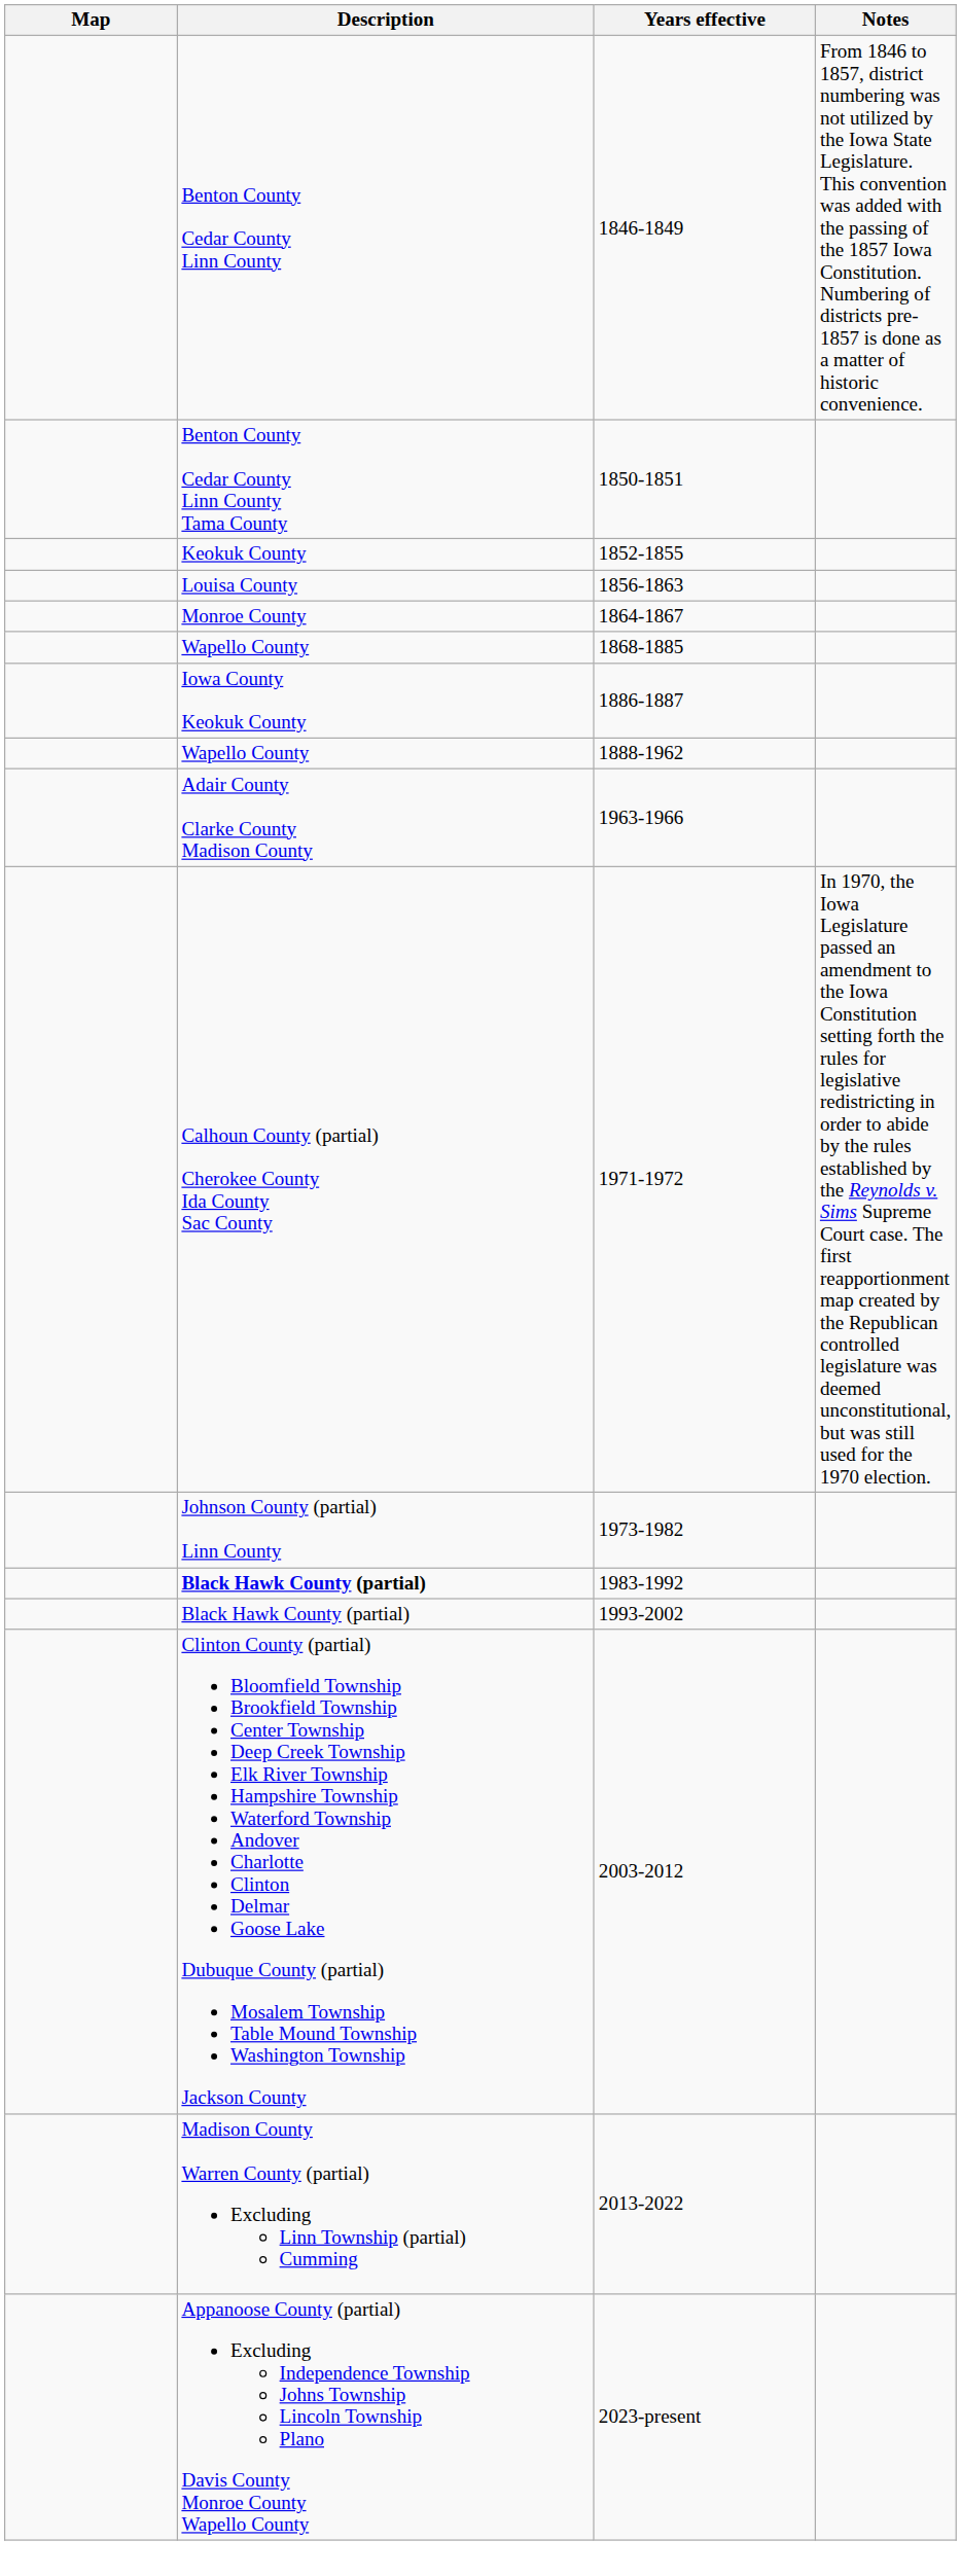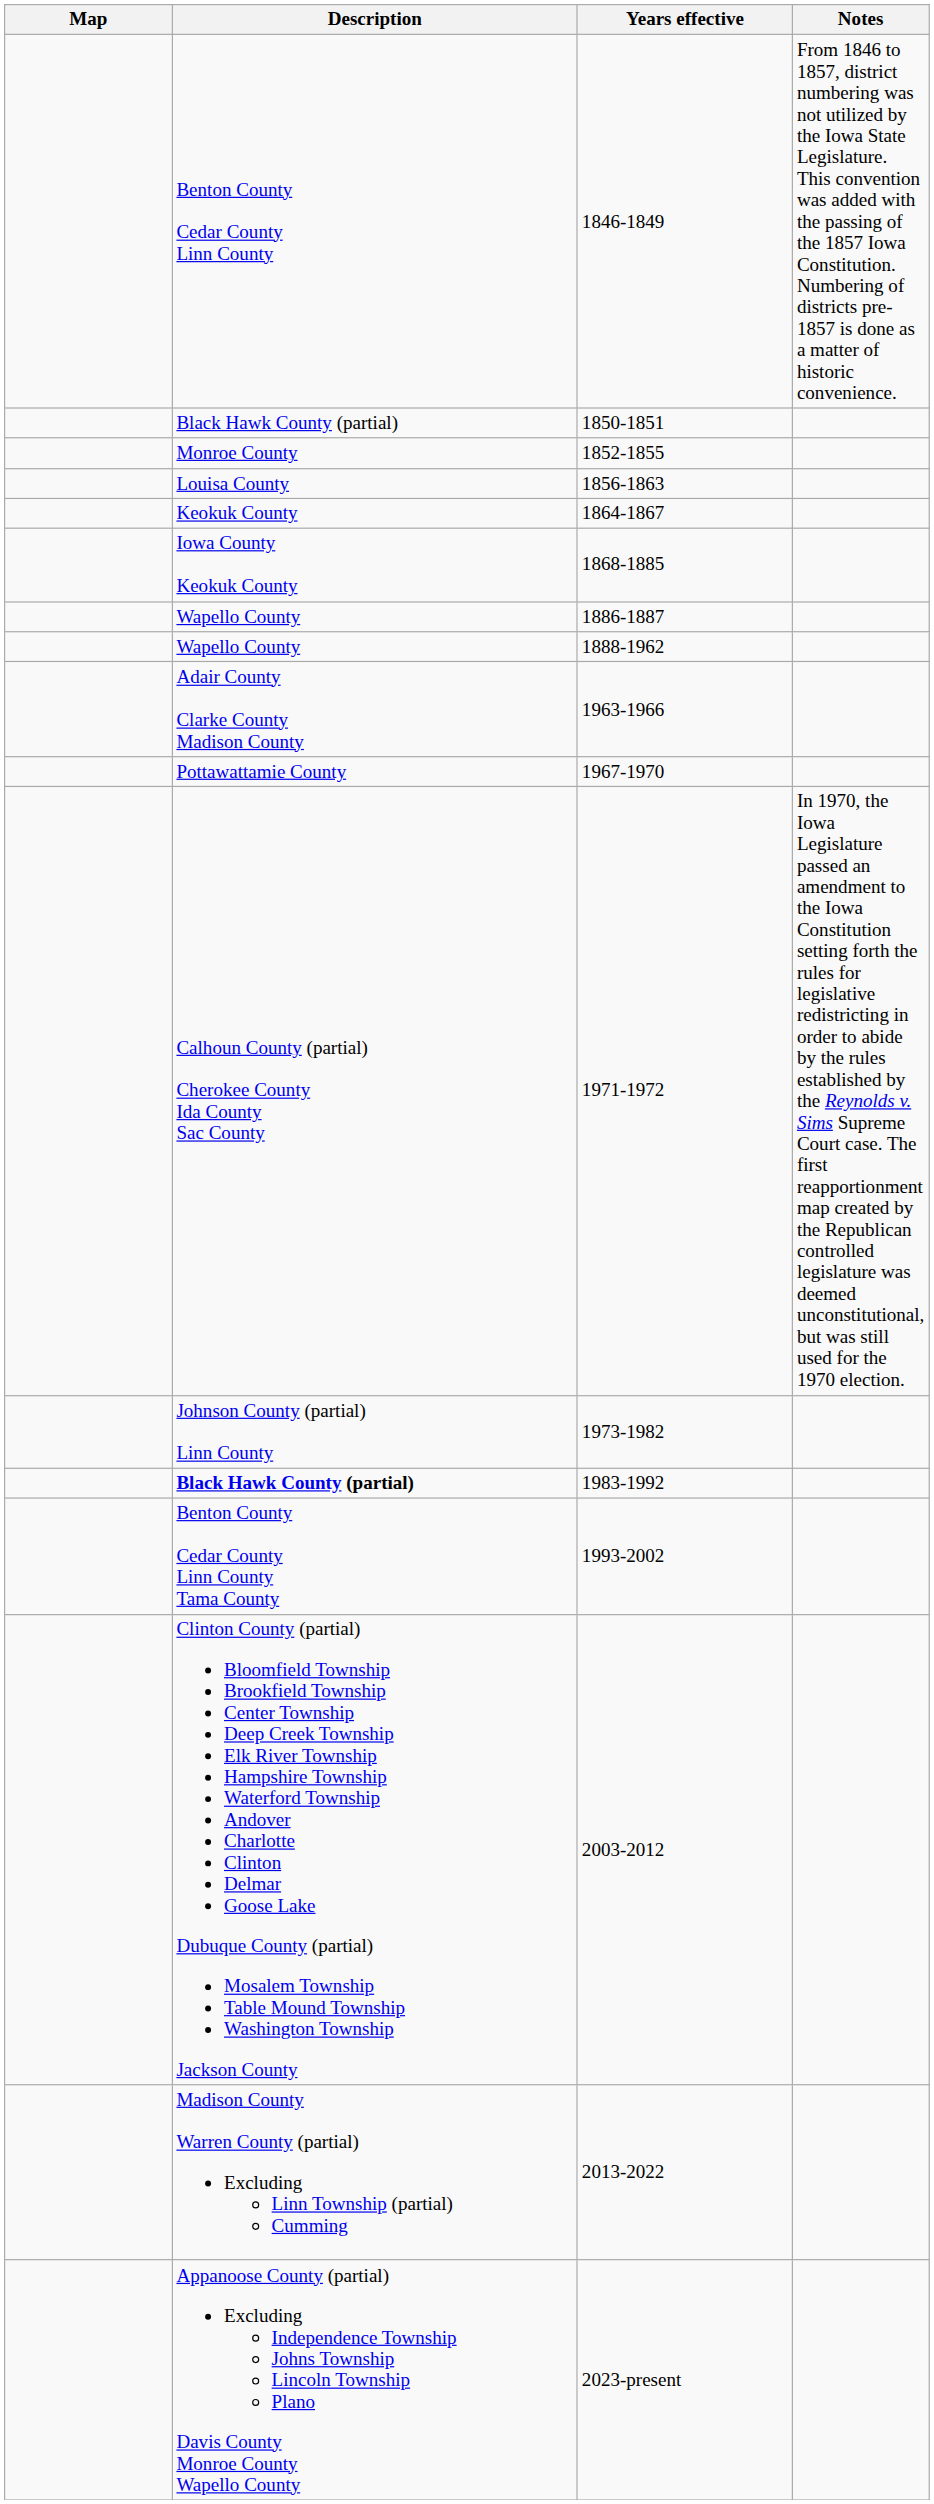1850-1851 | Description: Benton County Cedar County Linn County Tama County -> Black Hawk County (partial)
1852-1855 | Description: Keokuk County -> Monroe County
1864-1867 | Description: Monroe County -> Keokuk County
1868-1885 | Description: Wapello County -> Iowa County Keokuk County
1886-1887 | Description: Iowa County Keokuk County -> Wapello County
+ row: Pottawattamie County | 1967-1970
1993-2002 | Description: Black Hawk County (partial) -> Benton County Cedar County Linn County Tama County
